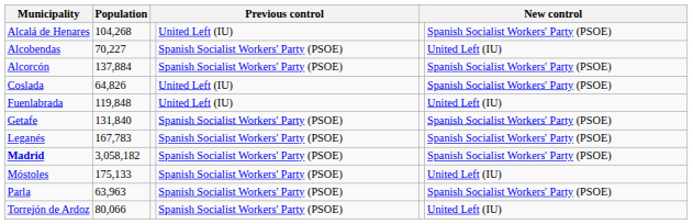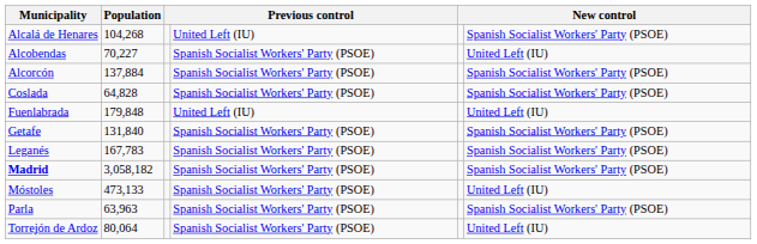Coslada | Population: 64,826 -> 64,828
Coslada | column 4: United Left (IU) -> Spanish Socialist Workers' Party (PSOE)
Fuenlabrada | Population: 119,848 -> 179,848
Móstoles | Population: 175,133 -> 473,133
Torrejón de Ardoz | Population: 80,066 -> 80,064
